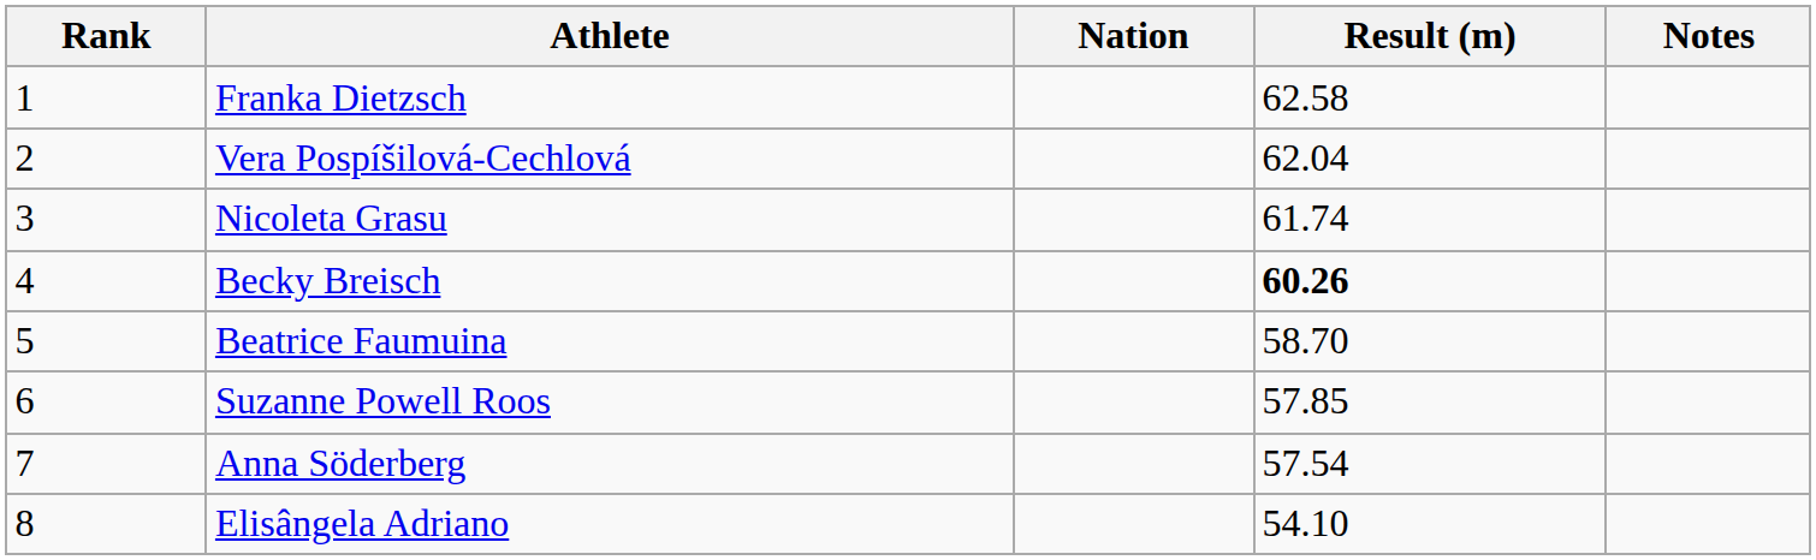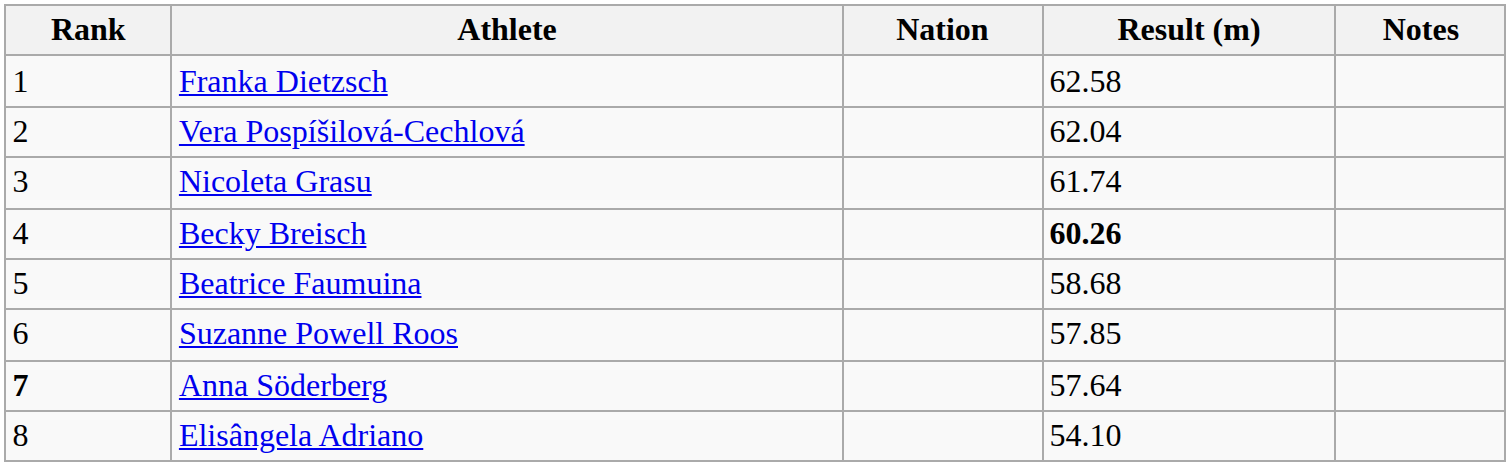Beatrice Faumuina | Result (m): 58.70 -> 58.68
Anna Söderberg | Rank: normal -> bold
Anna Söderberg | Result (m): 57.54 -> 57.64
